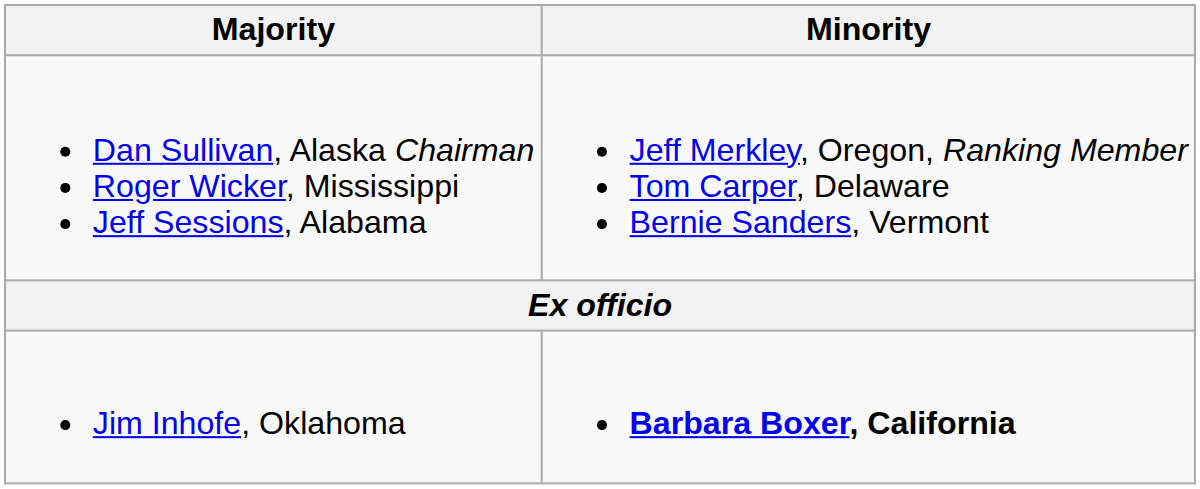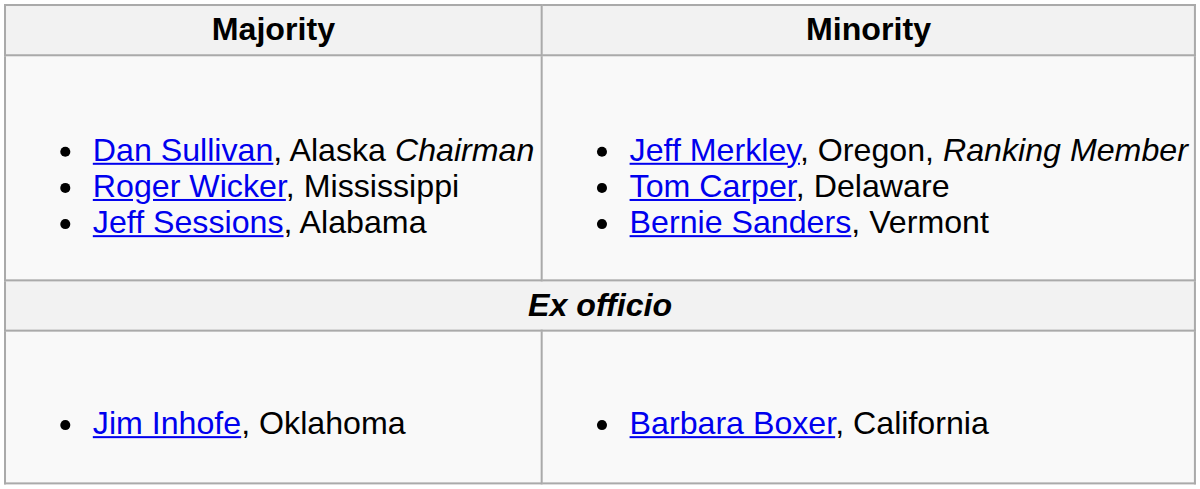Jim Inhofe, Oklahoma | Minority: bold -> normal
